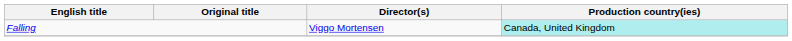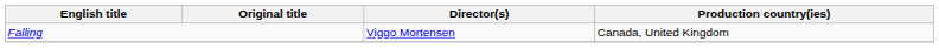Falling | Production country(ies): paleturquoise background -> no background
